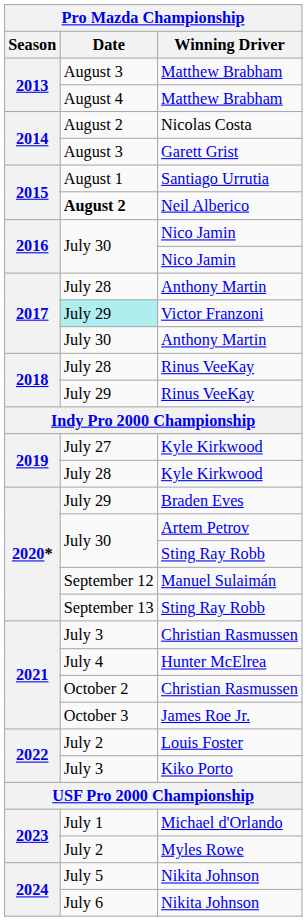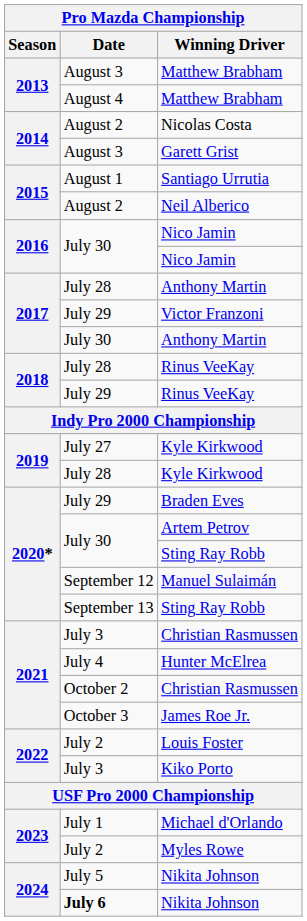Neil Alberico | Date: bold -> normal
Victor Franzoni | Date: paleturquoise background -> no background
July 6 / Nikita Johnson | Date: normal -> bold
